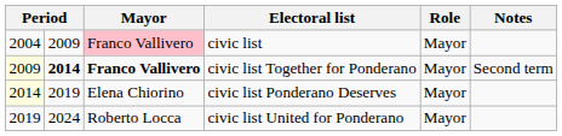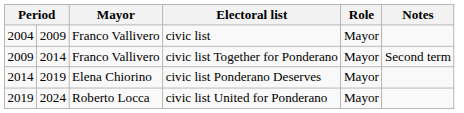civic list | Mayor: pink background -> no background
civic list Together for Ponderano | column 1: lightyellow background -> no background
civic list Together for Ponderano | column 2: bold -> normal
civic list Together for Ponderano | Mayor: bold -> normal
civic list Ponderano Deserves | column 1: lightyellow background -> no background
